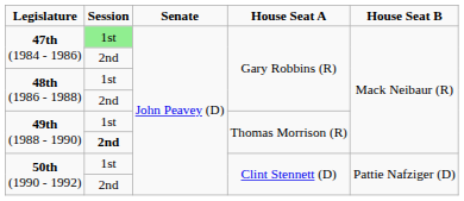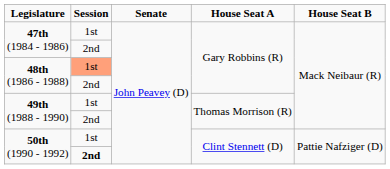47th (1984 - 1986) / 1st | Session: lightgreen background -> no background
48th (1986 - 1988) / 1st | Session: no background -> lightsalmon background
49th (1988 - 1990) / 2nd | Session: bold -> normal
50th (1990 - 1992) / 2nd | Session: normal -> bold
